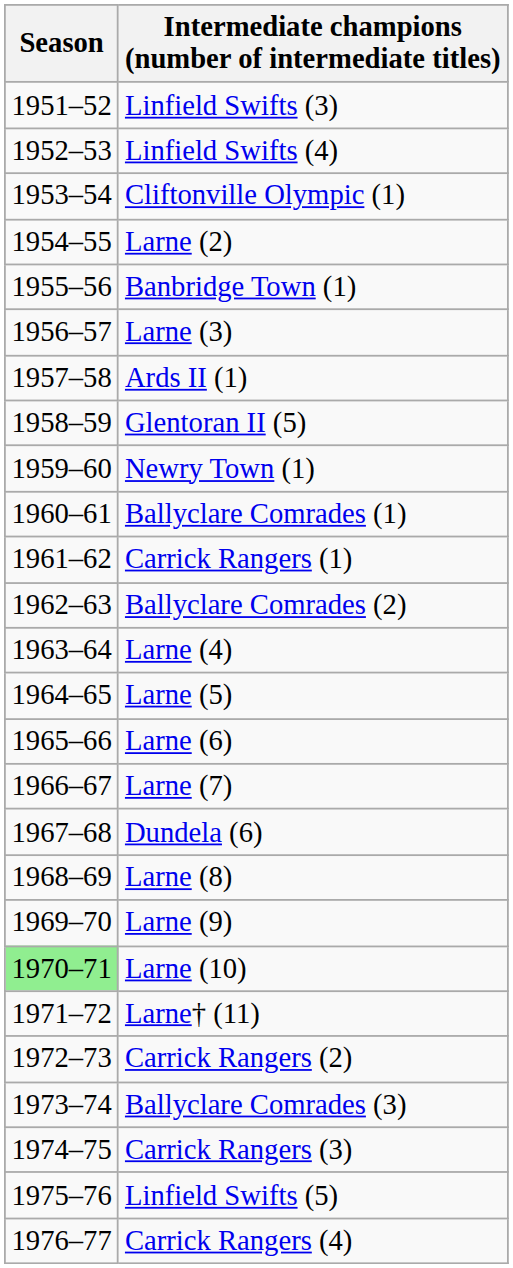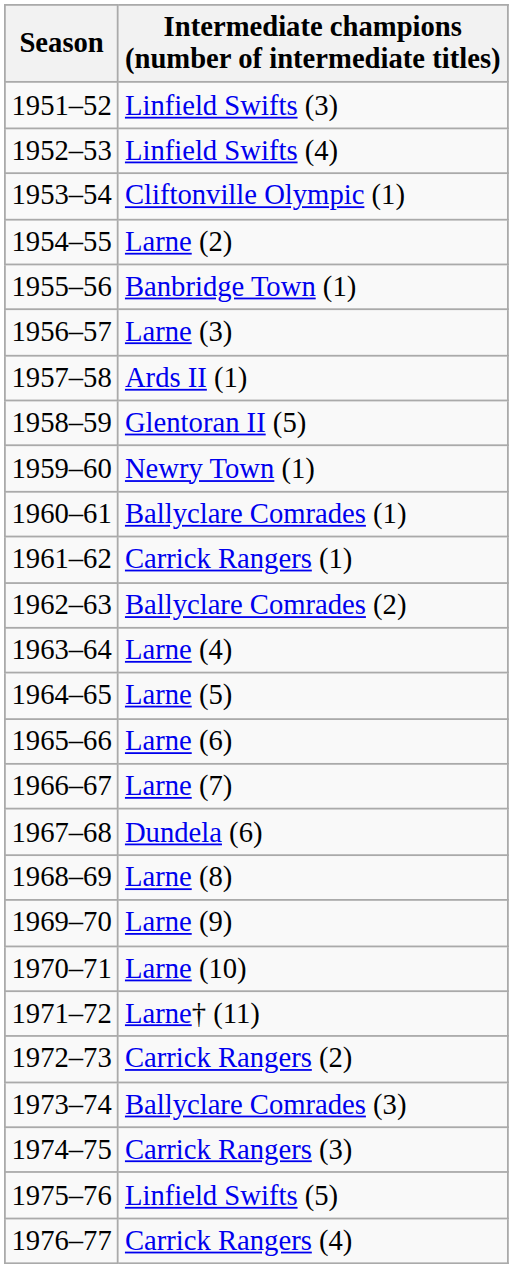Larne (10) | Season: lightgreen background -> no background
